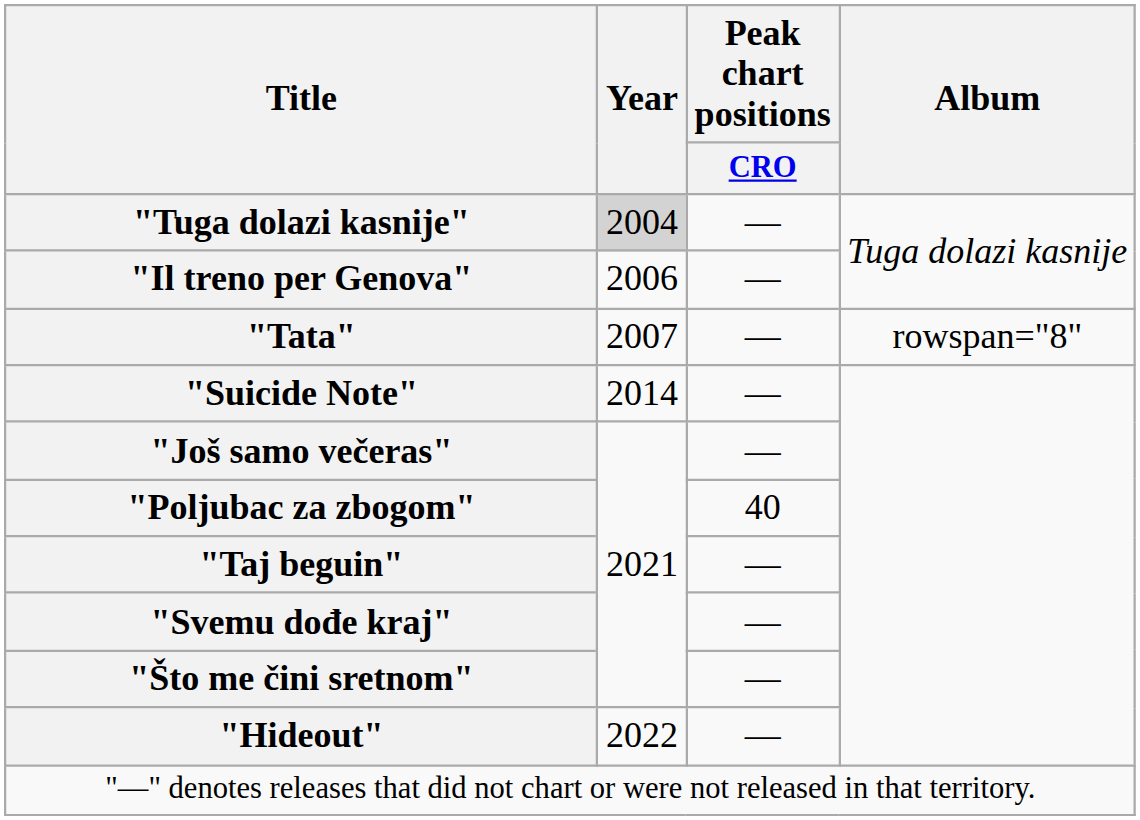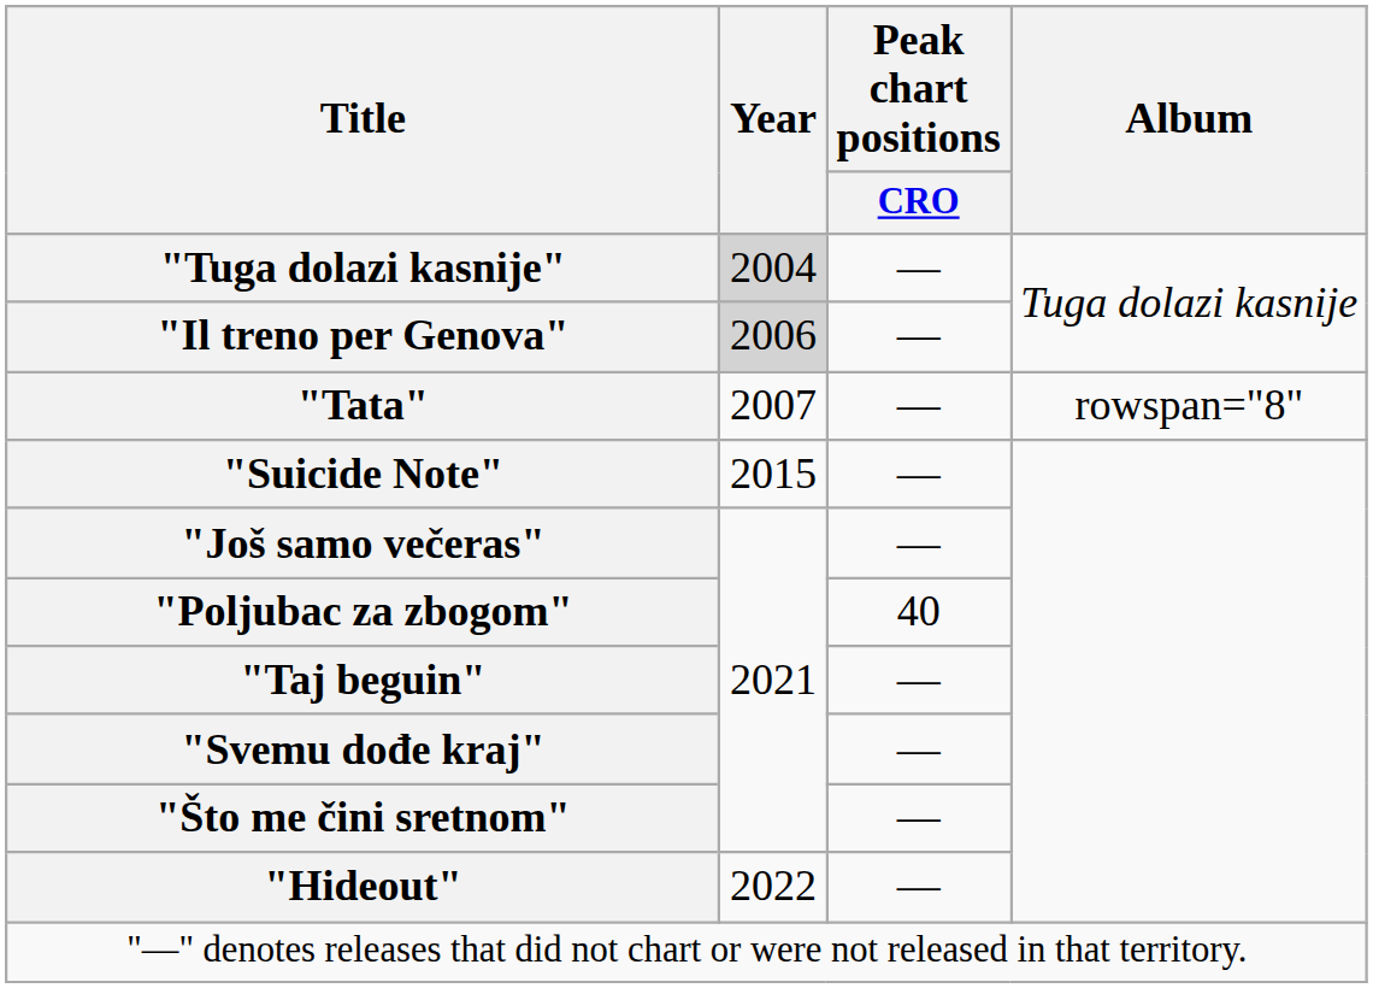"Il treno per Genova" | Year: no background -> lightgrey background
"Suicide Note" | Year: 2014 -> 2015
